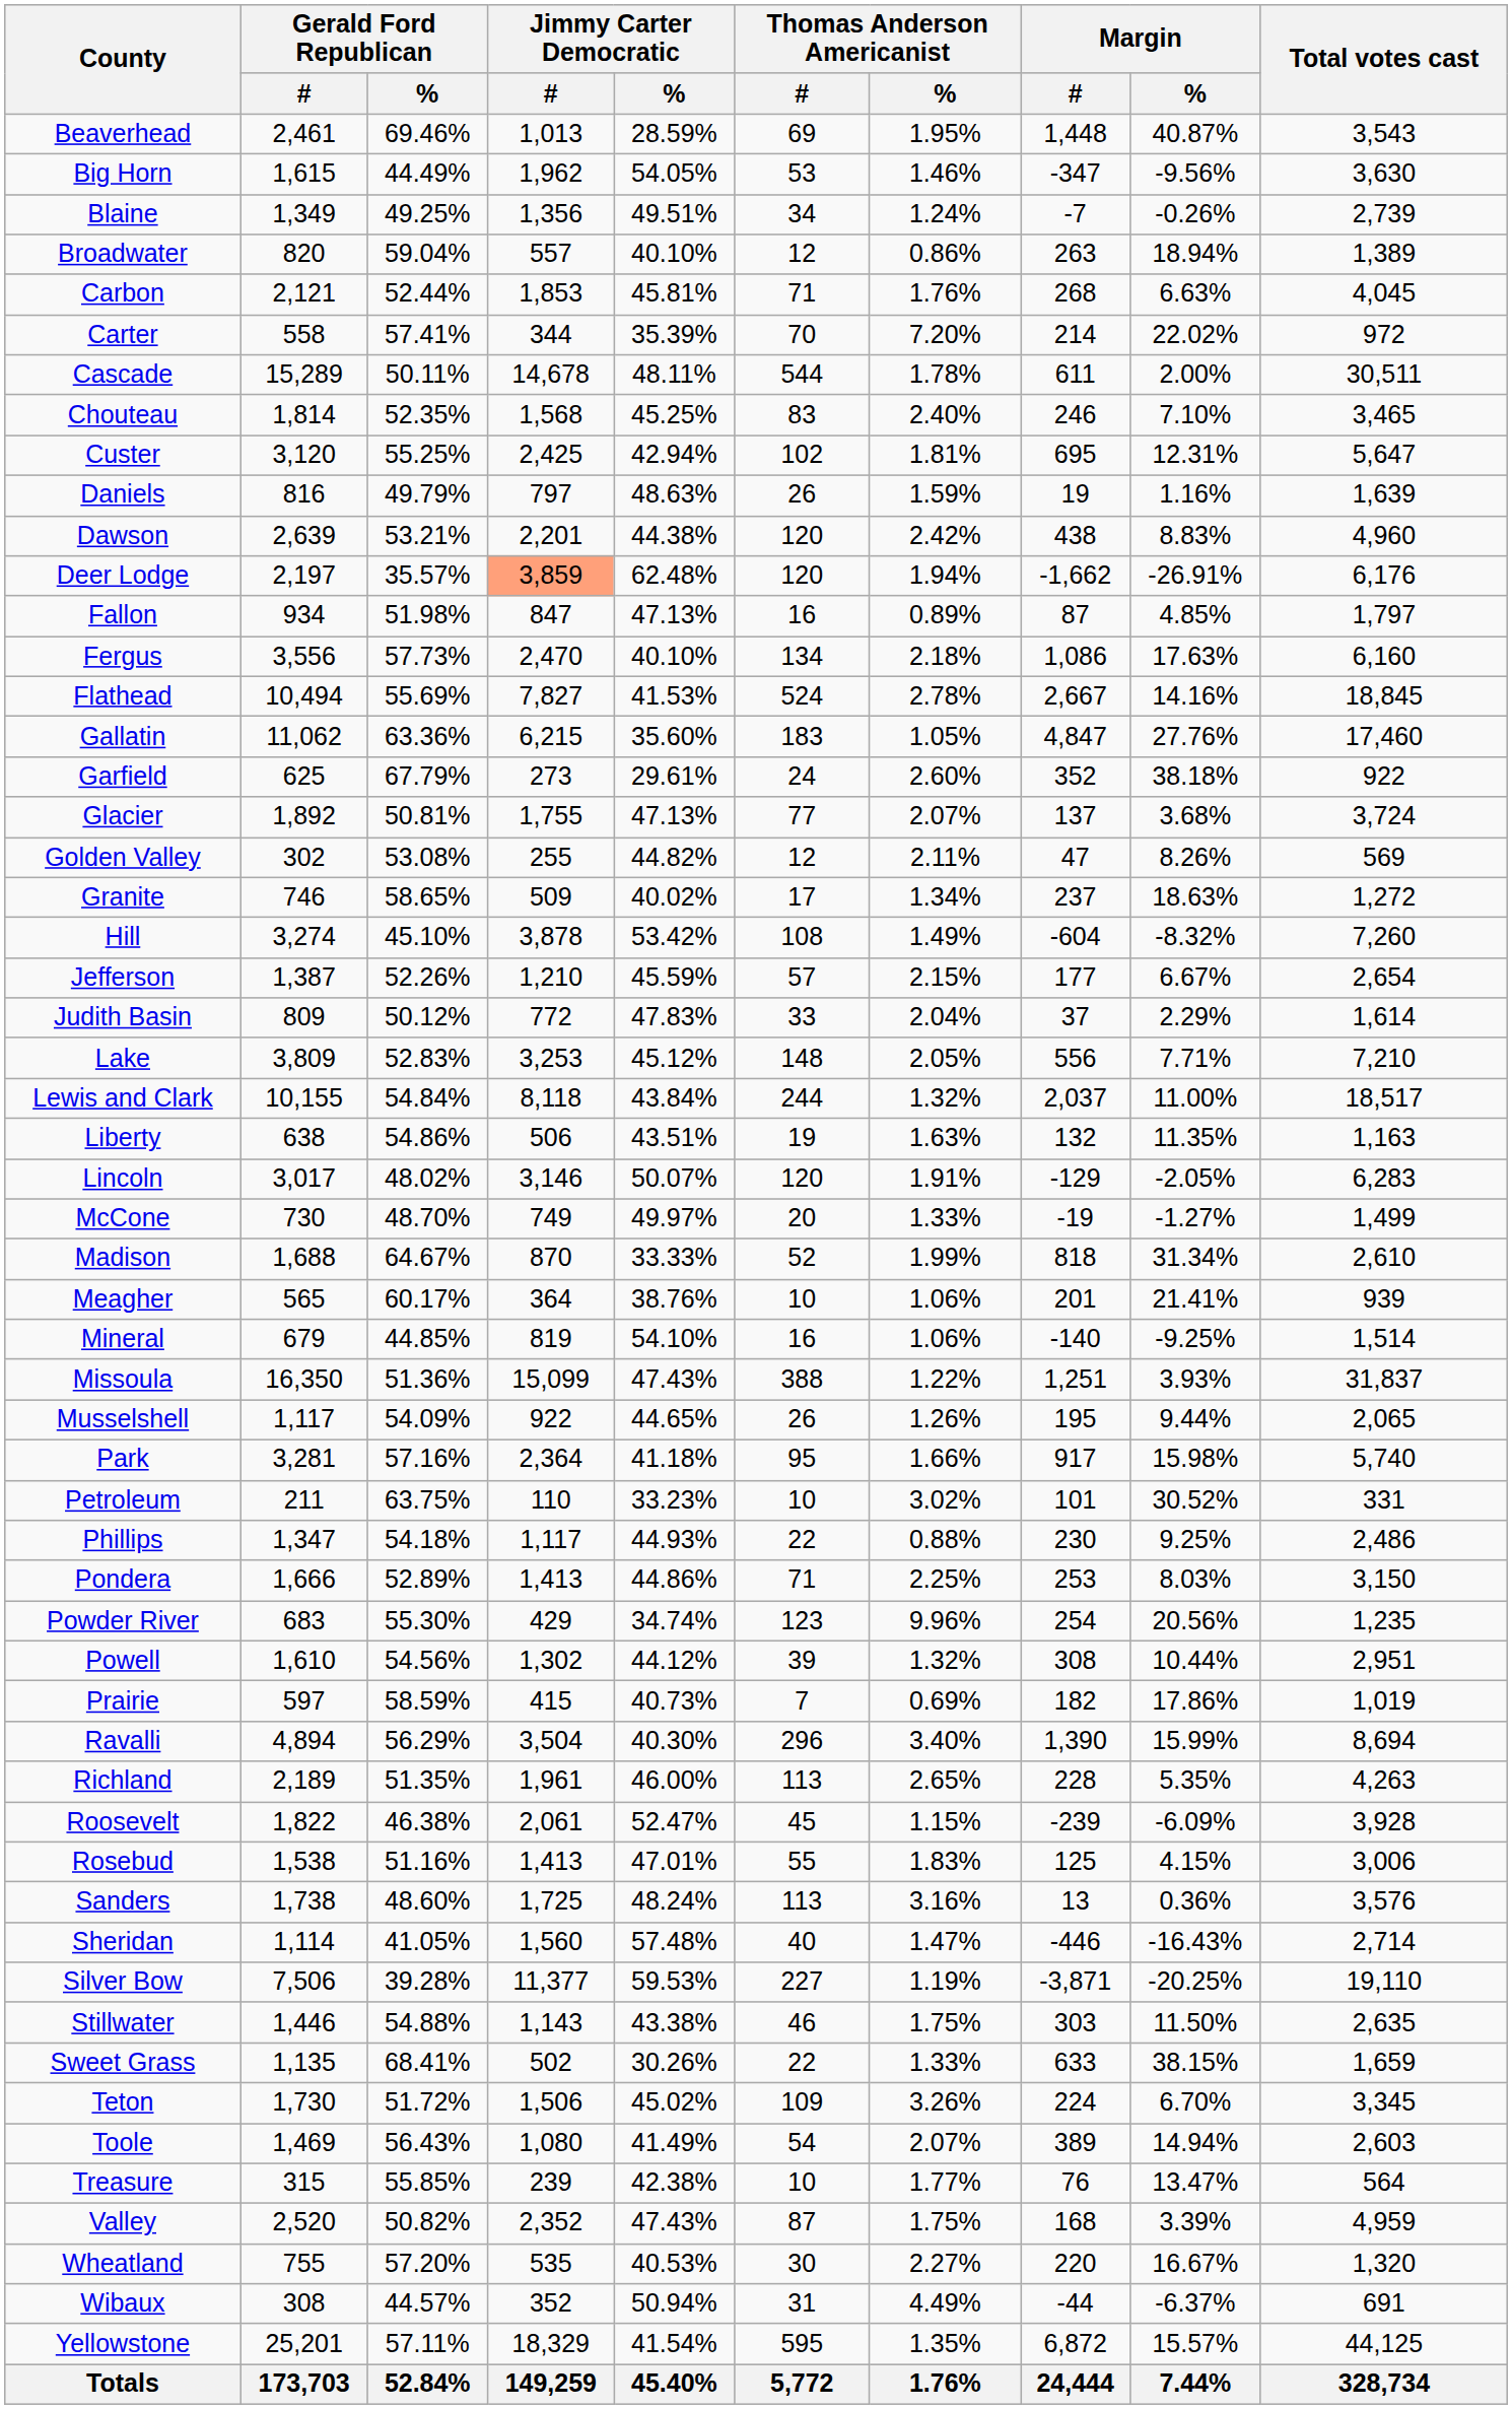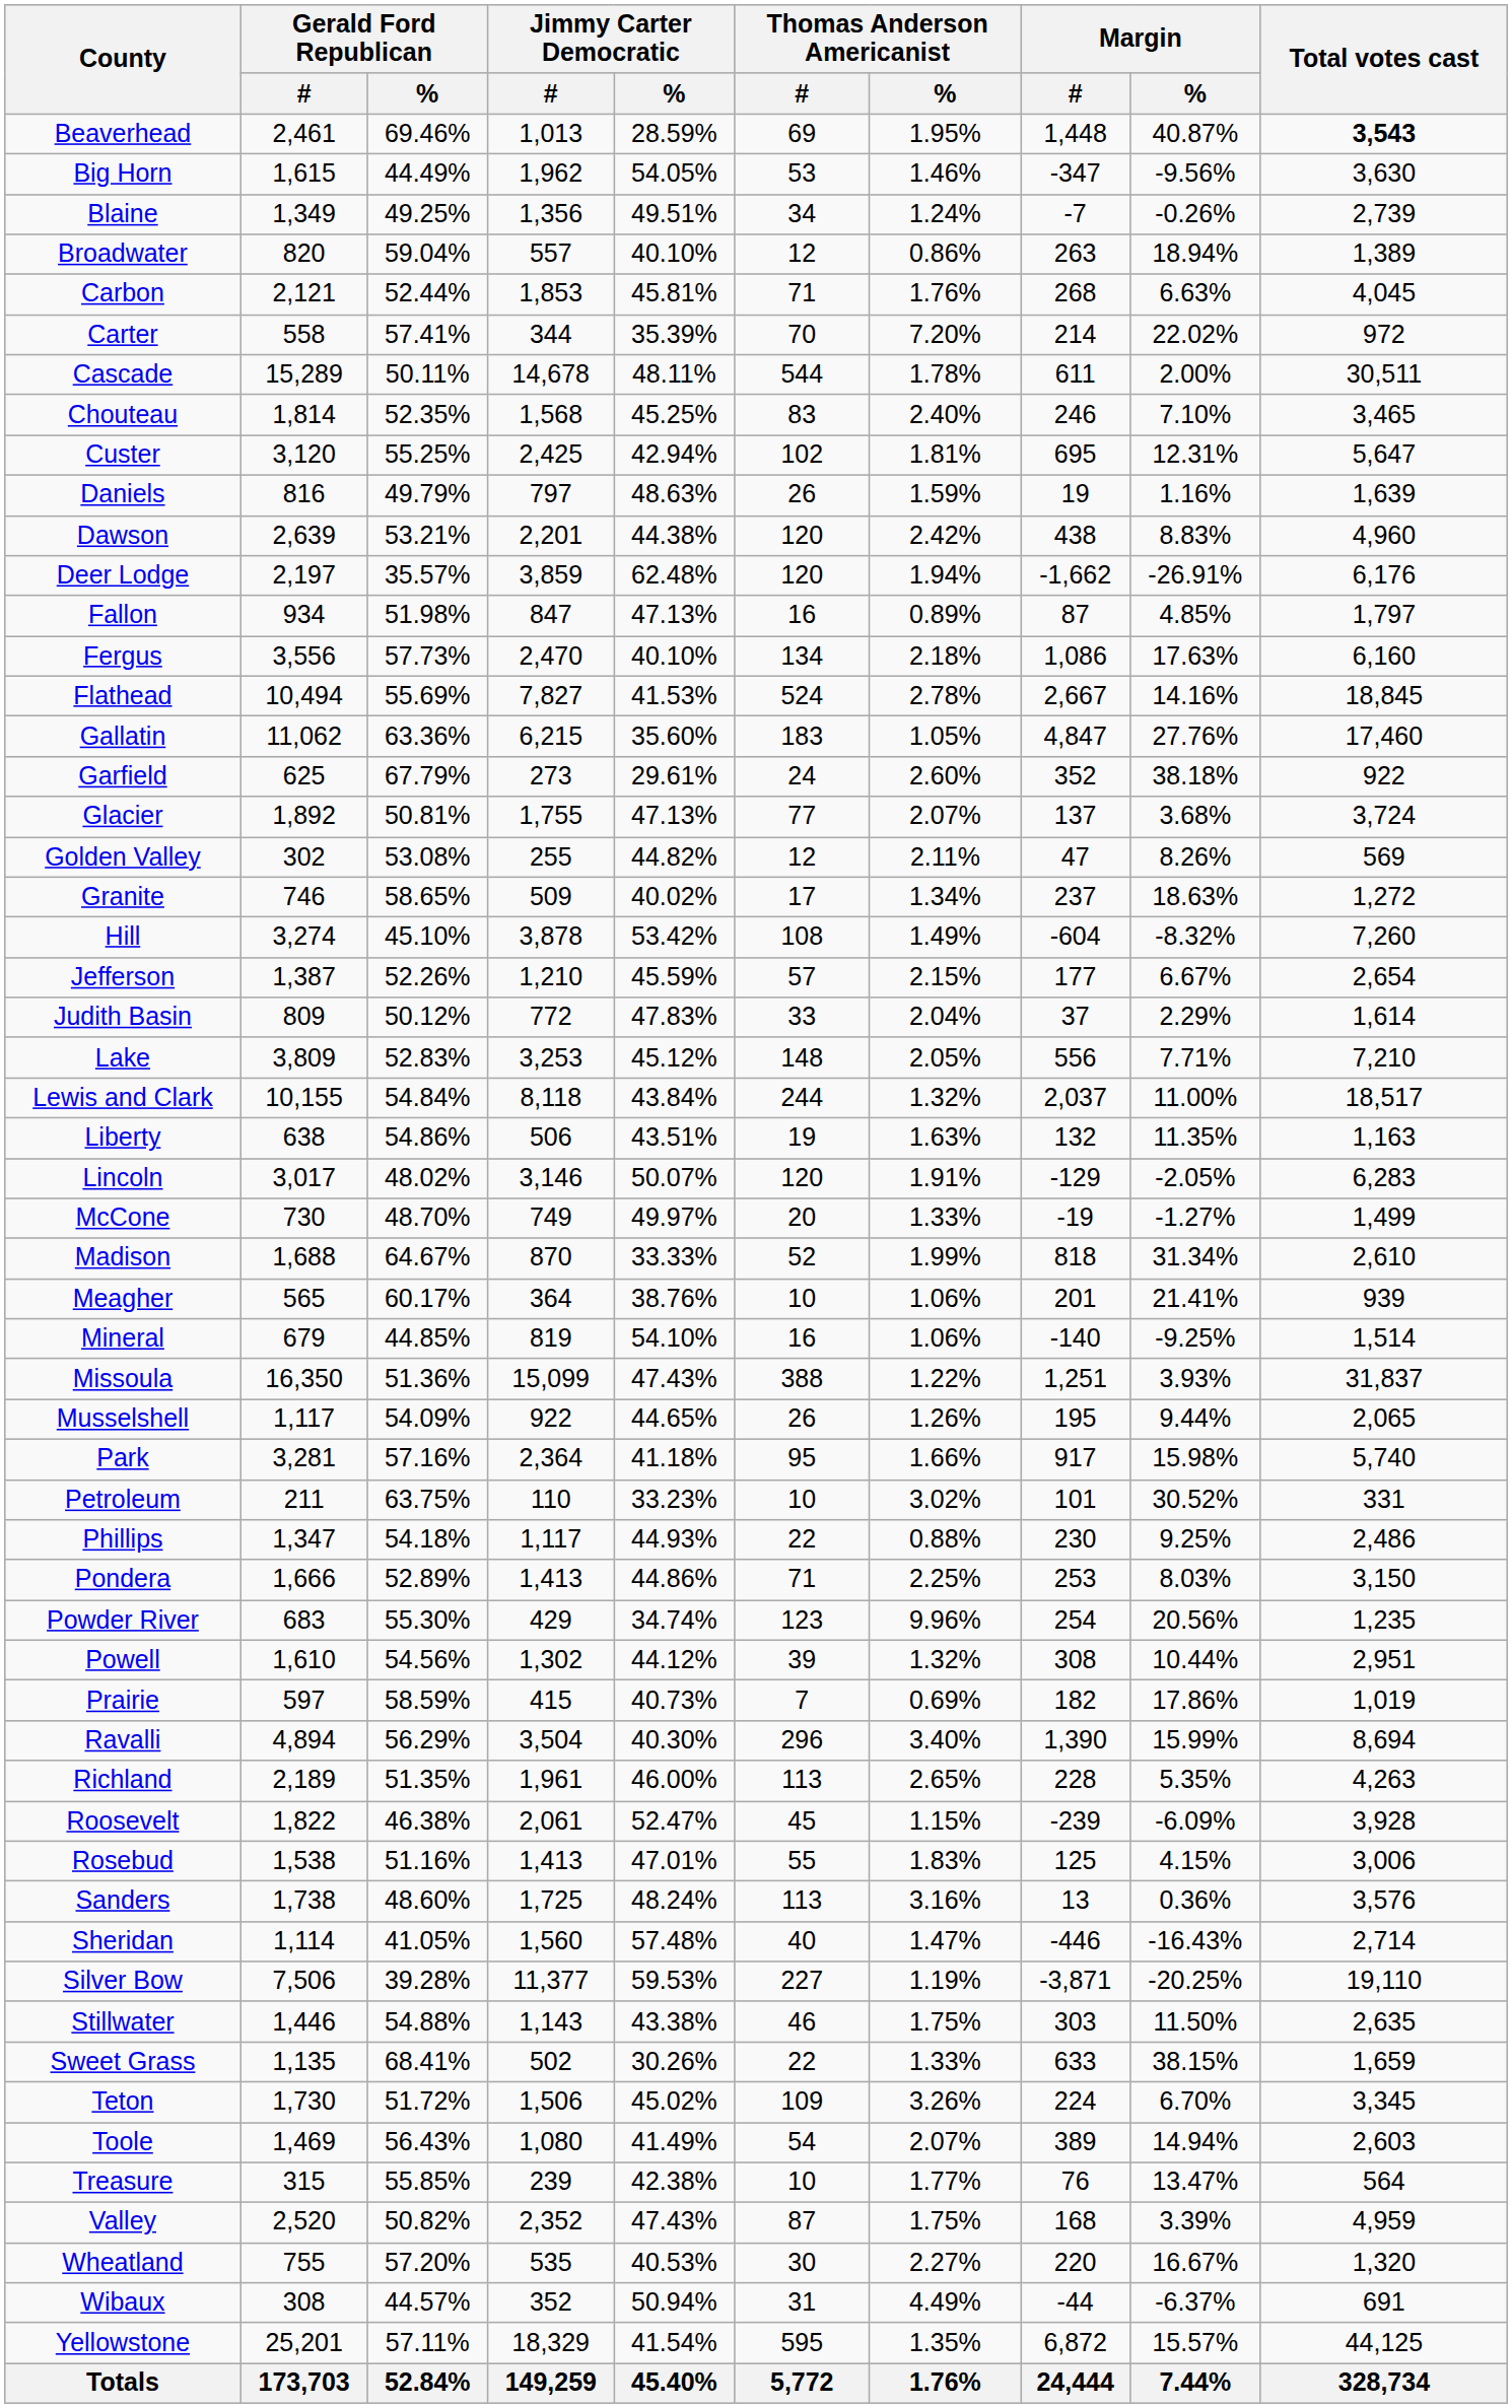Beaverhead | Total votes cast: normal -> bold
Deer Lodge | Jimmy Carter Democratic / #: lightsalmon background -> no background
